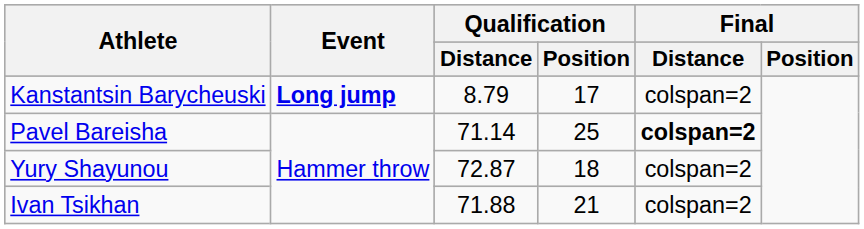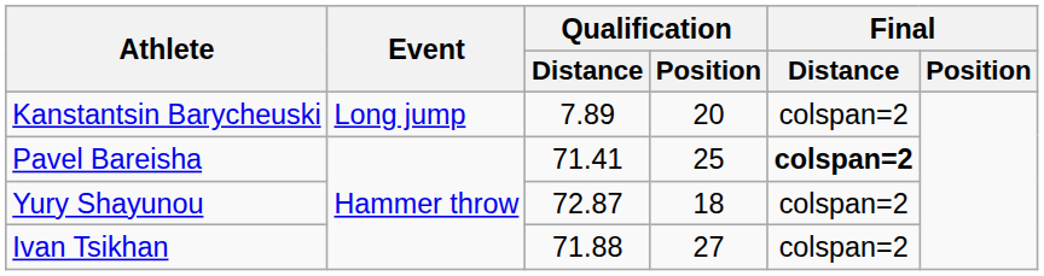Kanstantsin Barycheuski | Event: bold -> normal
Kanstantsin Barycheuski | Qualification / Distance: 8.79 -> 7.89
Kanstantsin Barycheuski | Qualification / Position: 17 -> 20
Pavel Bareisha | Qualification / Distance: 71.14 -> 71.41
Ivan Tsikhan | Qualification / Position: 21 -> 27
